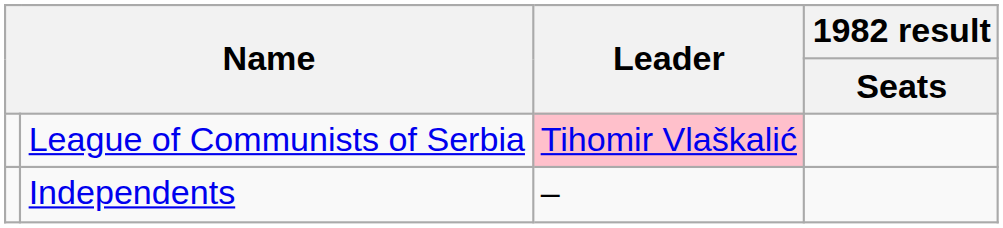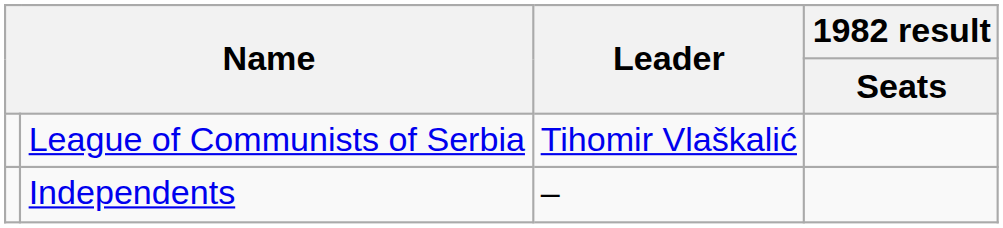League of Communists of Serbia | Leader: pink background -> no background
